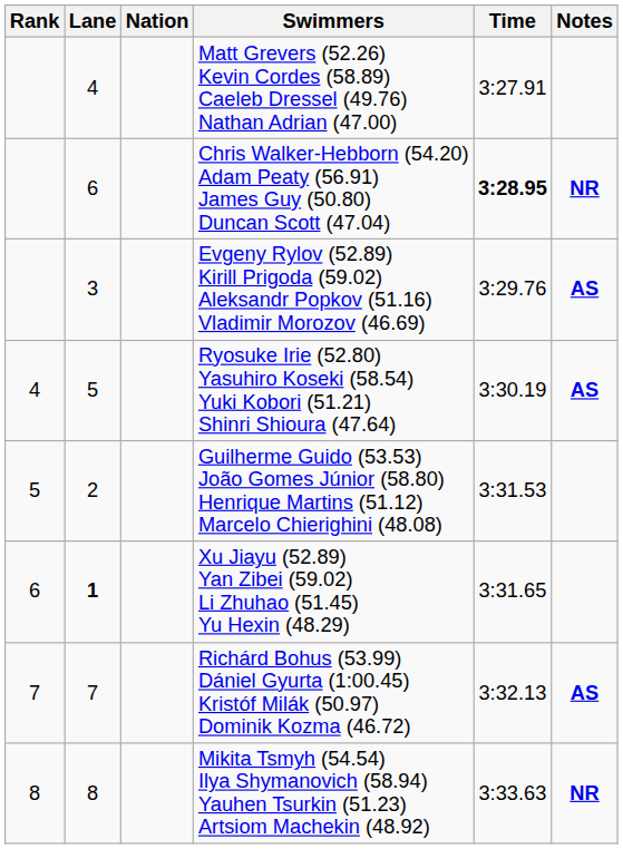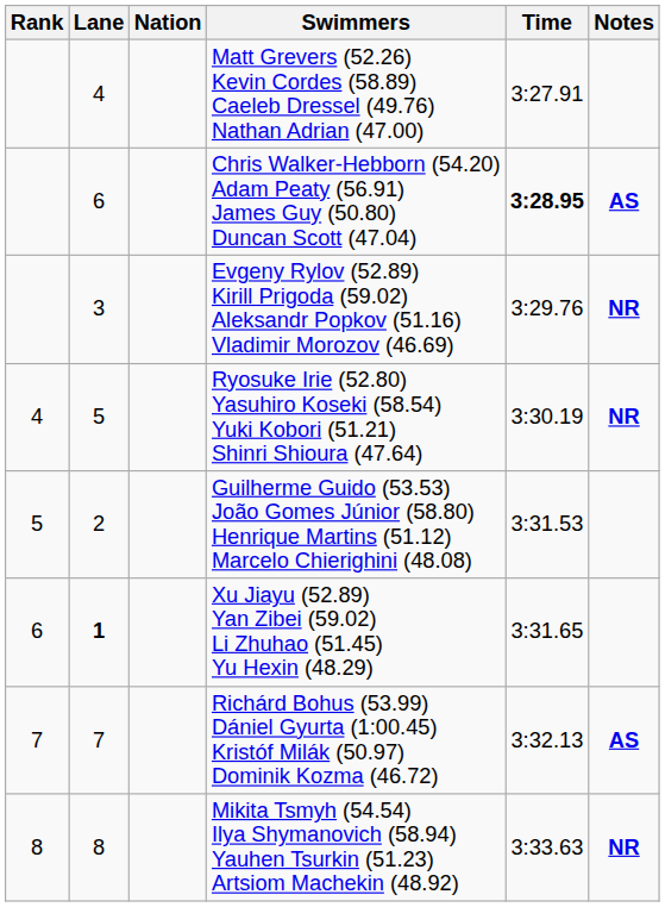row 3 | Notes: NR -> AS
row 4 | Notes: AS -> NR
row 5 | Notes: AS -> NR
